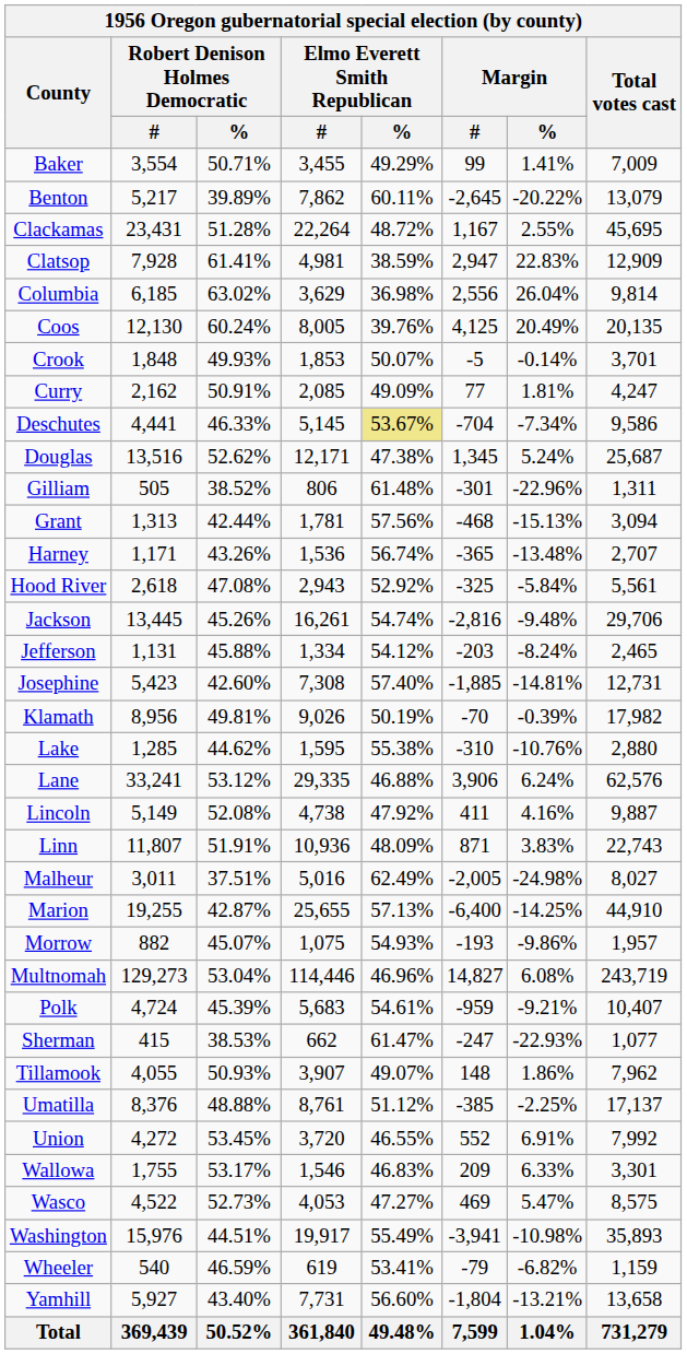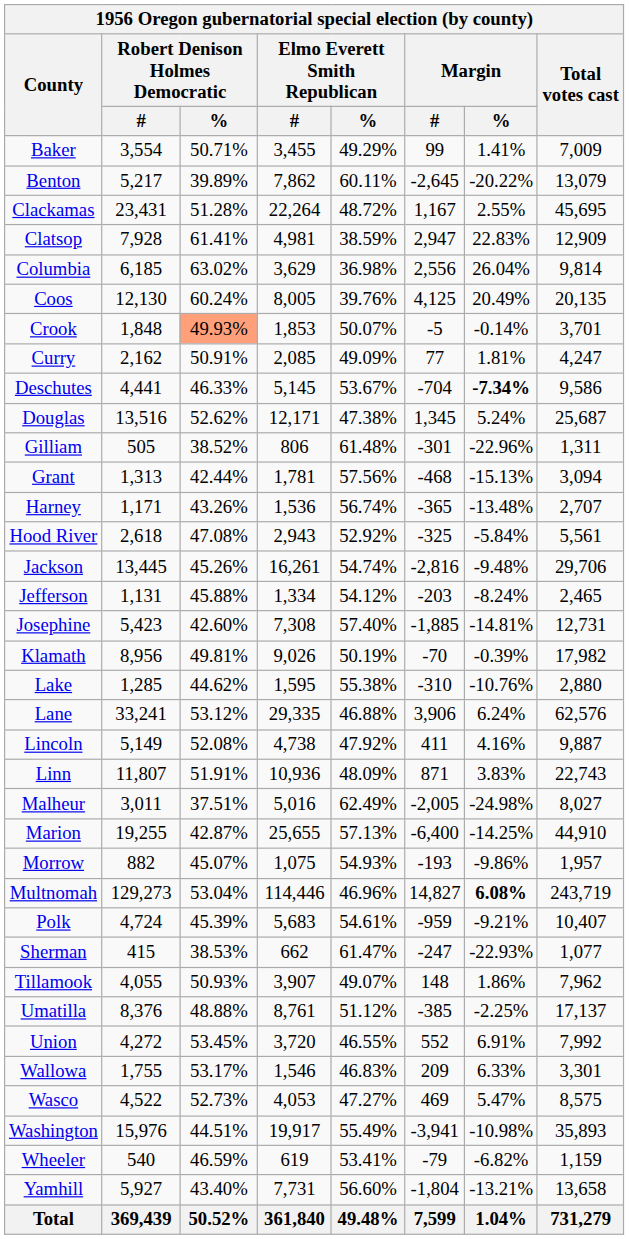Crook | Robert Denison Holmes Democratic / %: no background -> lightsalmon background
Deschutes | Elmo Everett Smith Republican / %: khaki background -> no background
Deschutes | Margin / %: normal -> bold
Multnomah | Margin / %: normal -> bold
